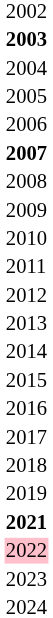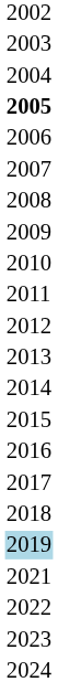2003 | column 1: bold -> normal
2005 | column 1: normal -> bold
2007 | column 1: bold -> normal
2019 | column 1: no background -> lightblue background
2021 | column 1: bold -> normal
2022 | column 1: pink background -> no background
